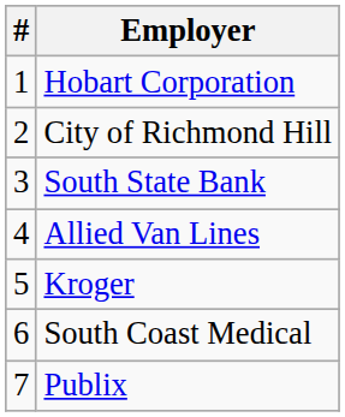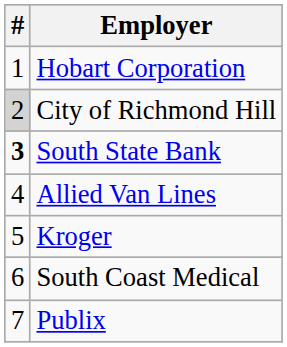City of Richmond Hill | #: no background -> lightgrey background
South State Bank | #: normal -> bold
